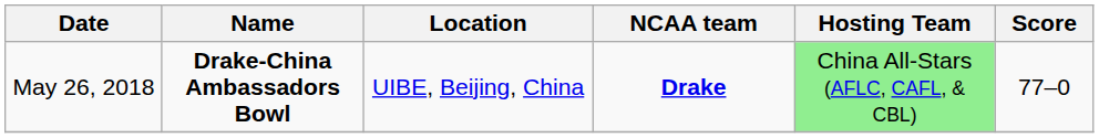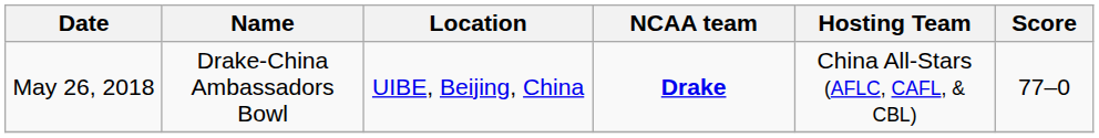May 26, 2018 | Name: bold -> normal
May 26, 2018 | Hosting Team: lightgreen background -> no background
